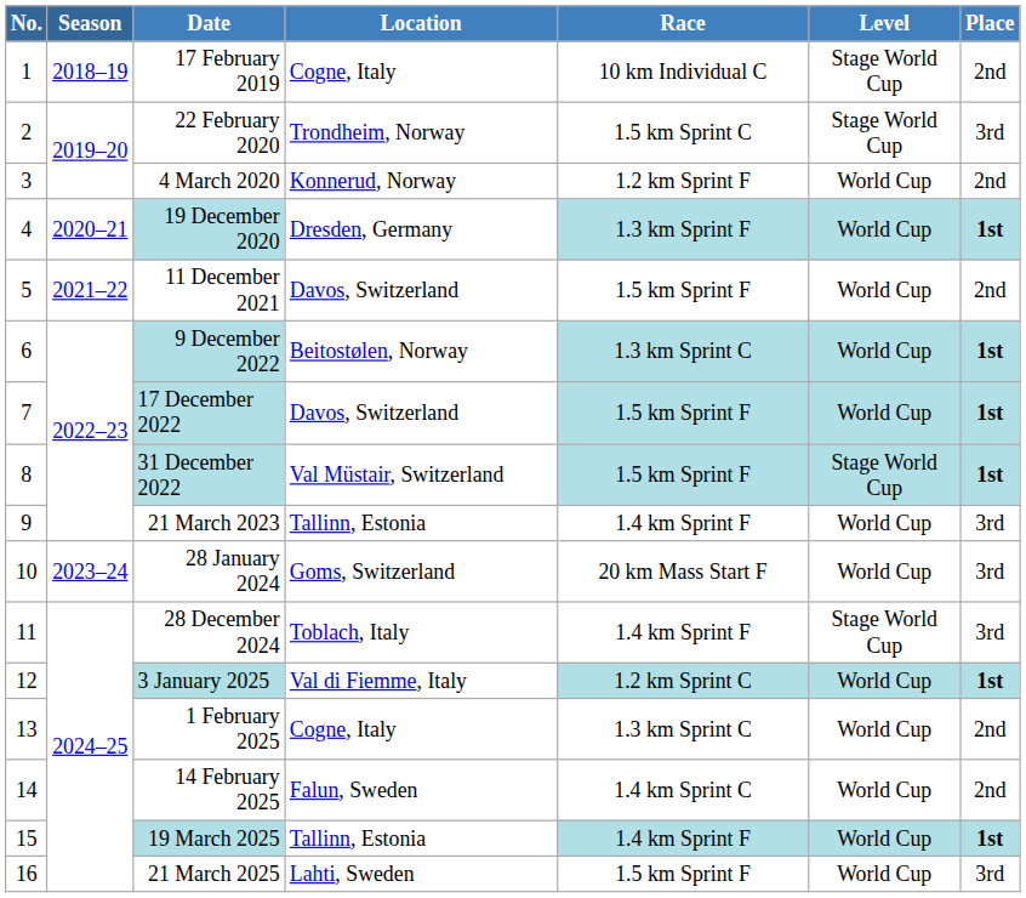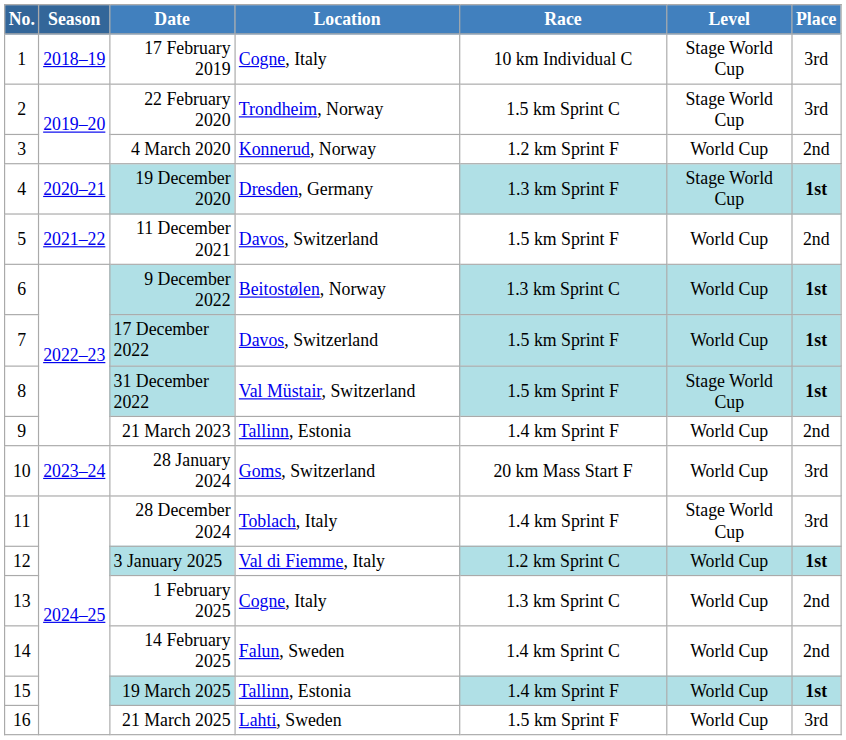17 February 2019 | Place: 2nd -> 3rd
19 December 2020 | Level: World Cup -> Stage World Cup
21 March 2023 | Place: 3rd -> 2nd
